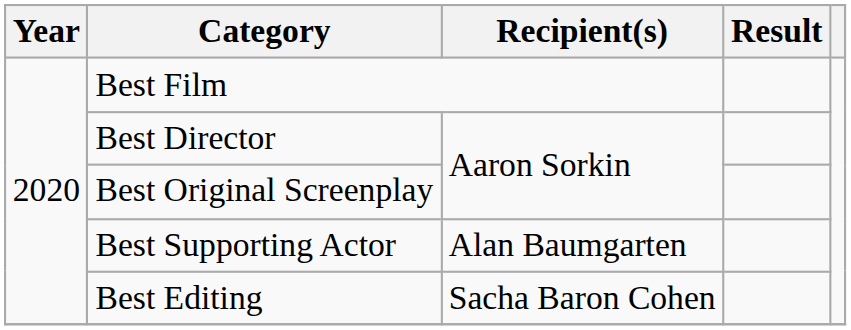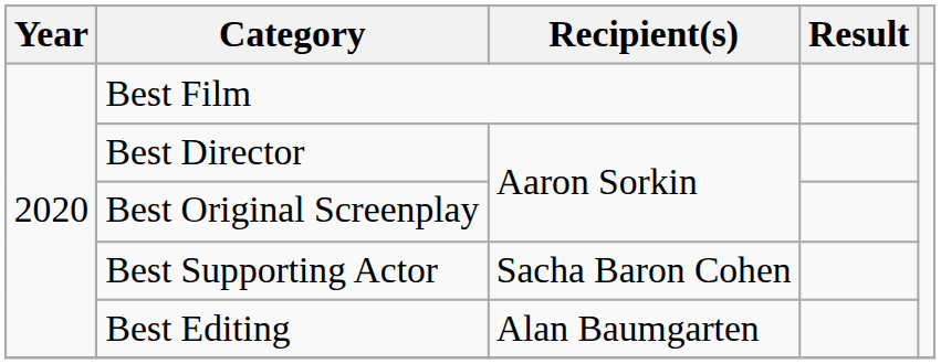Best Supporting Actor | Recipient(s): Alan Baumgarten -> Sacha Baron Cohen
Best Editing | Recipient(s): Sacha Baron Cohen -> Alan Baumgarten
